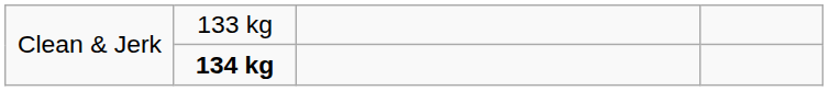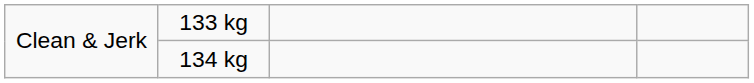Clean & Jerk / 134 kg | column 2: bold -> normal
